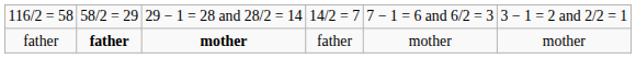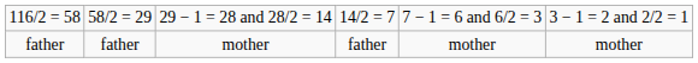row 2 | column 2: bold -> normal
row 2 | column 3: bold -> normal
